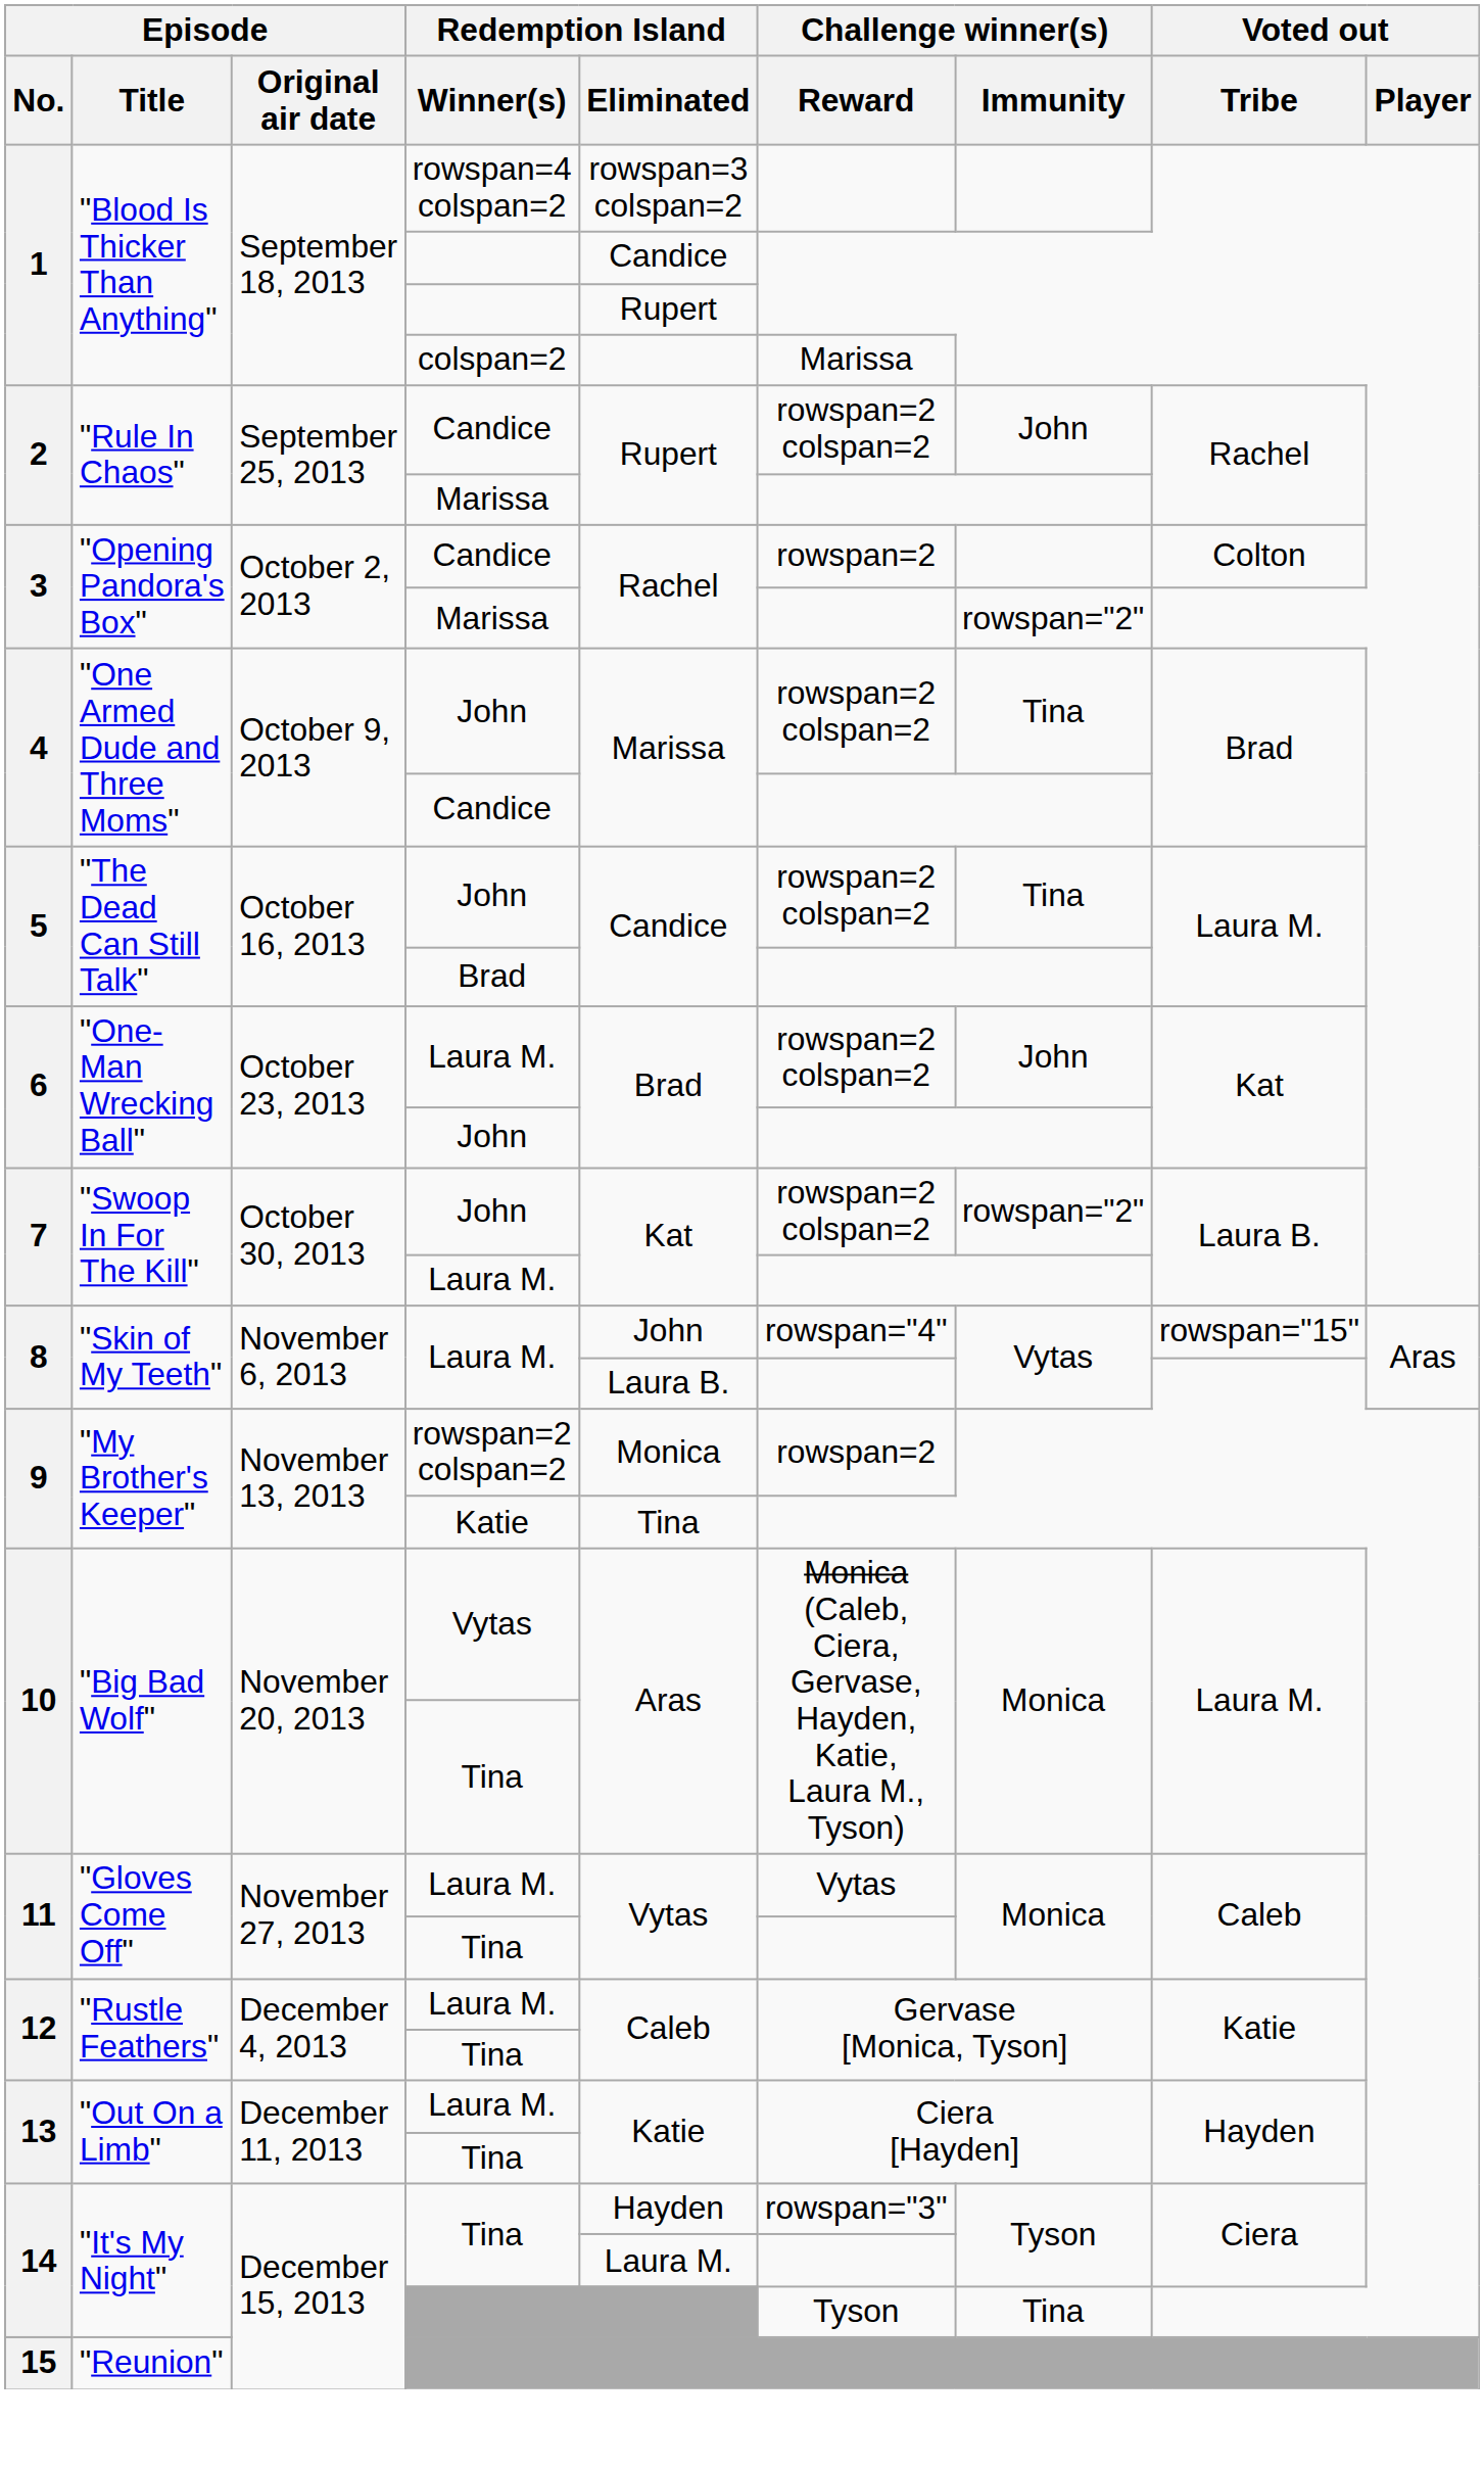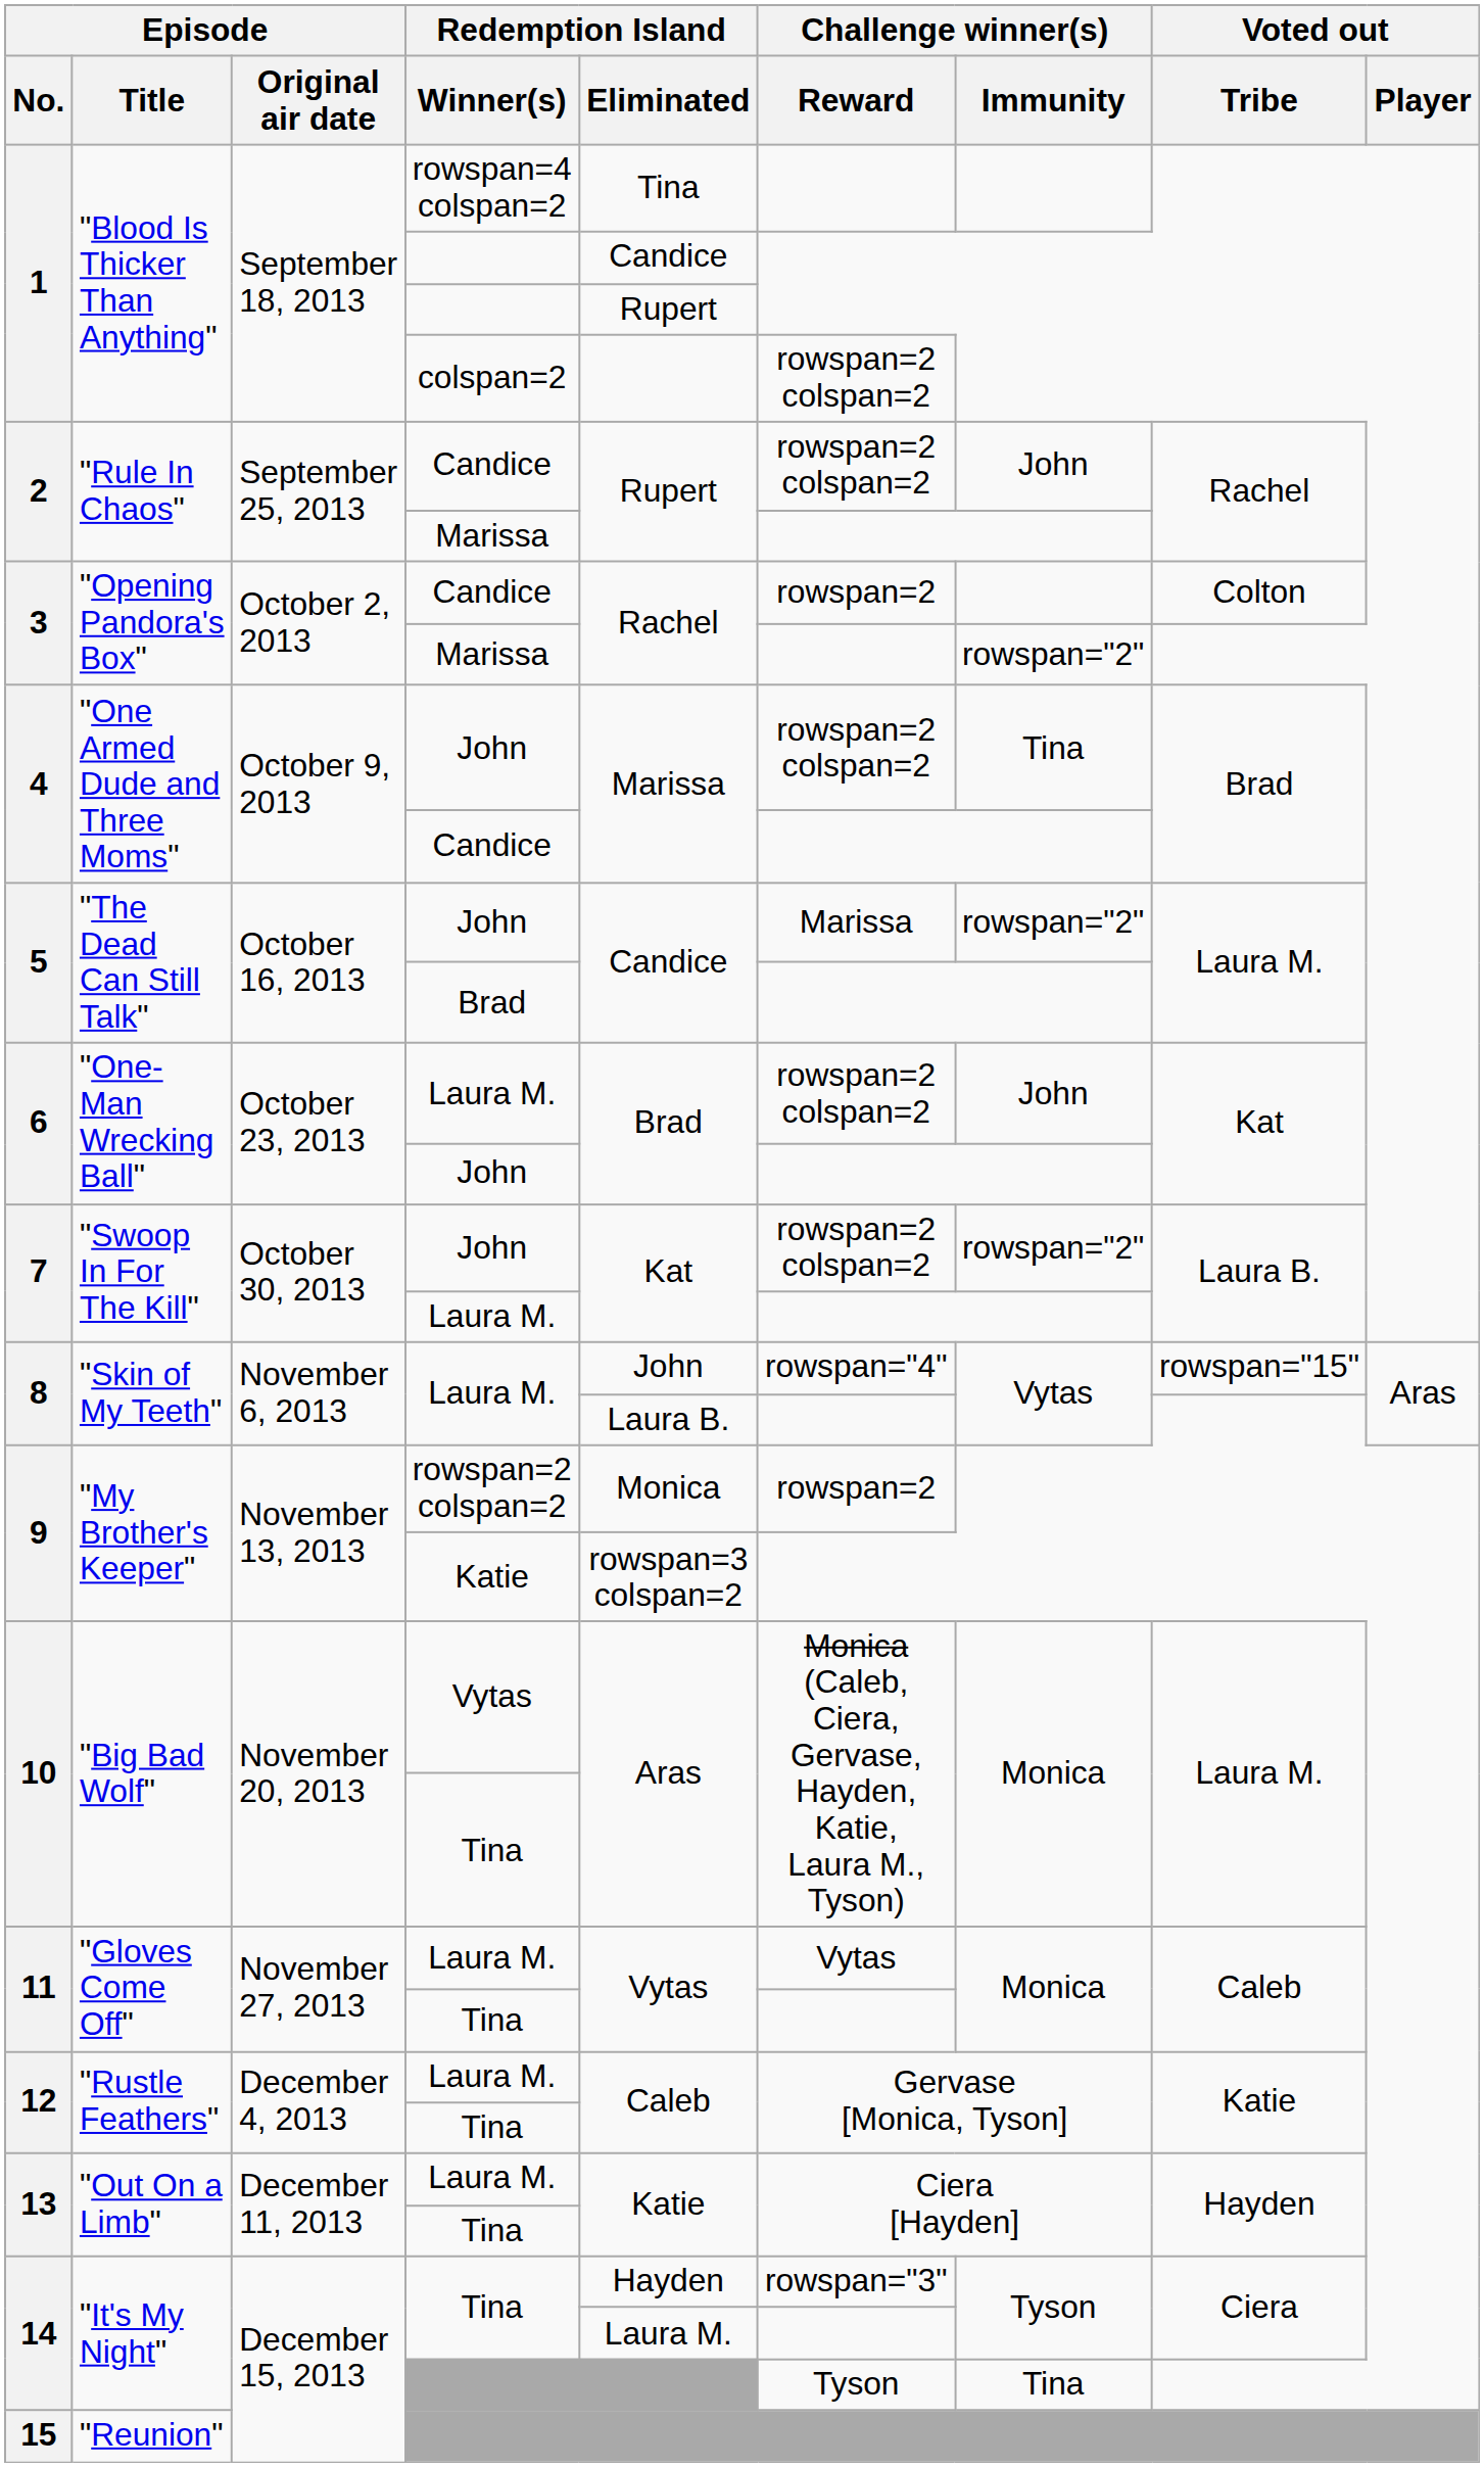1 / rowspan=4 colspan=2 | Redemption Island / Eliminated: rowspan=3 colspan=2 -> Tina
1 / colspan=2 | Challenge winner(s) / Reward: Marissa -> rowspan=2 colspan=2
5 / John | Challenge winner(s) / Reward: rowspan=2 colspan=2 -> Marissa
5 / John | Challenge winner(s) / Immunity: Tina -> rowspan="2"
9 / Katie | Redemption Island / Eliminated: Tina -> rowspan=3 colspan=2
